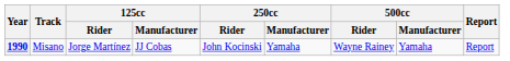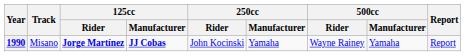1990 | 125cc / Rider: normal -> bold
1990 | 125cc / Manufacturer: normal -> bold
